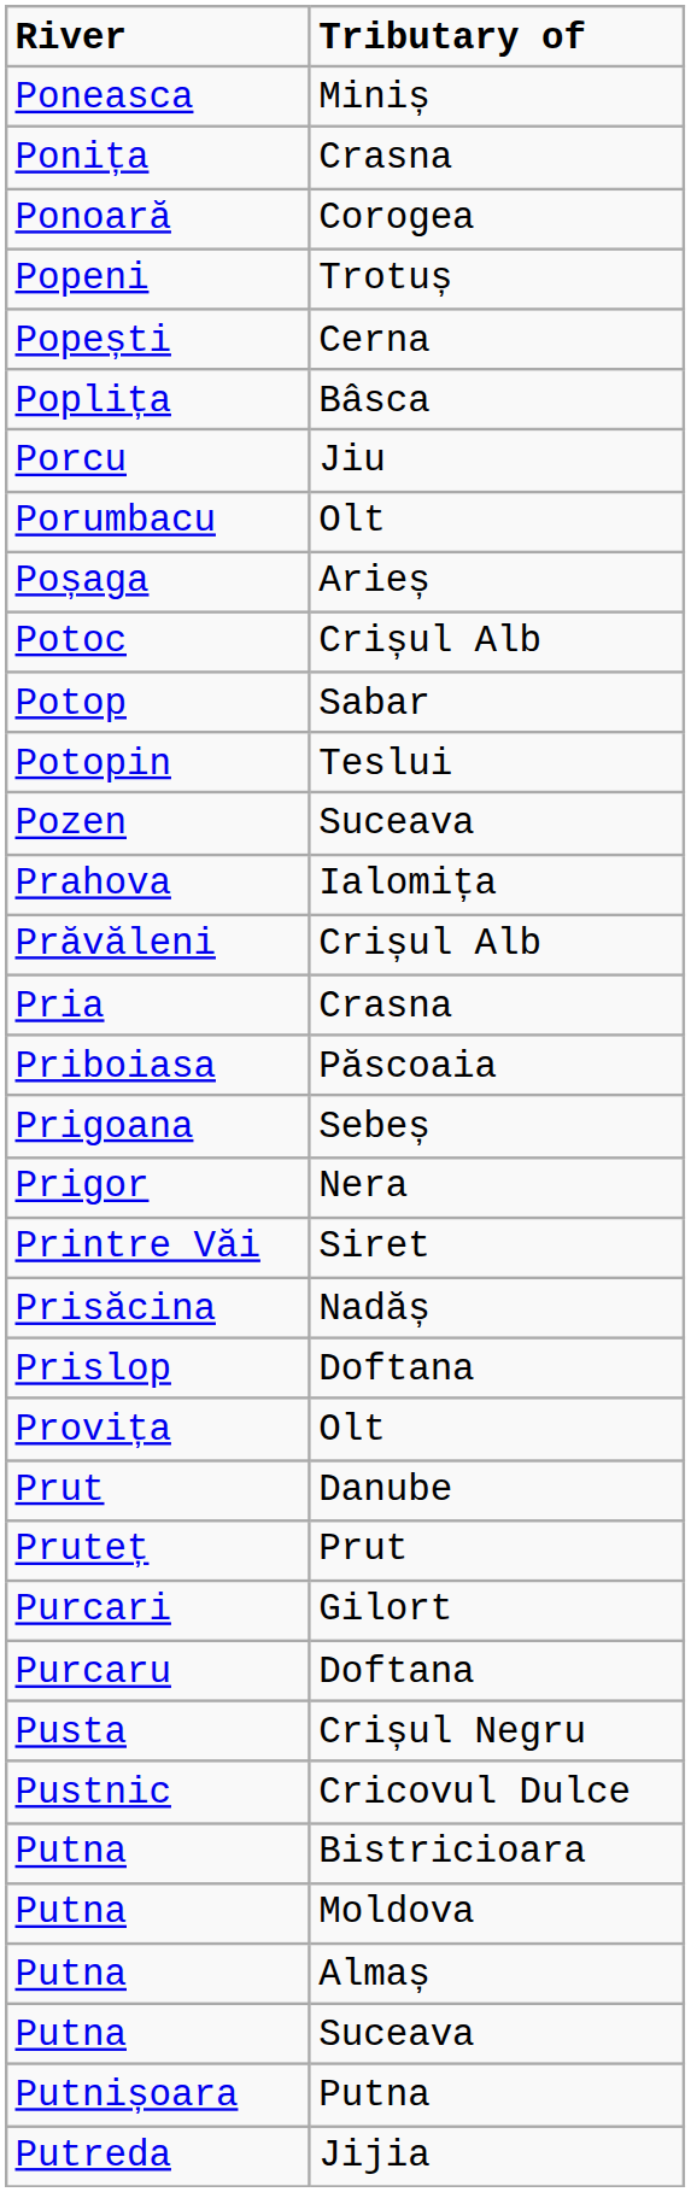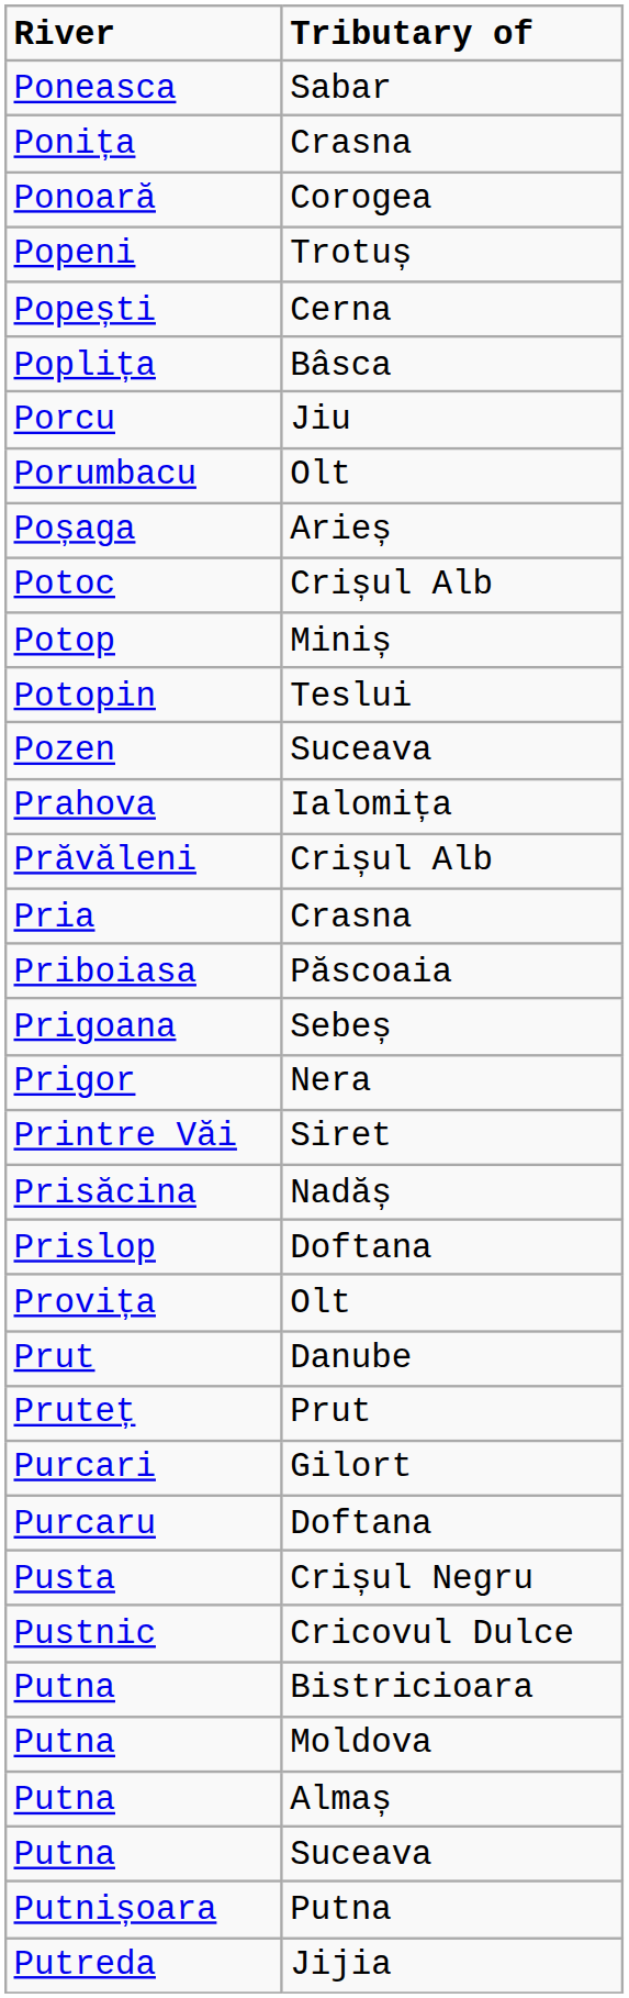row 2 | Tributary of: Miniș -> Sabar
row 12 | Tributary of: Sabar -> Miniș
